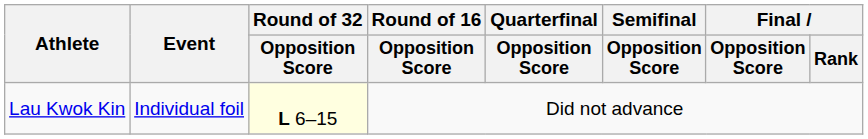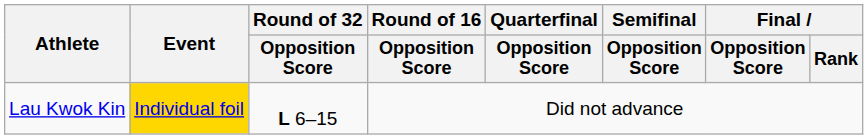Lau Kwok Kin | Event: no background -> gold background
Lau Kwok Kin | Round of 32 / Opposition Score: lightyellow background -> no background
